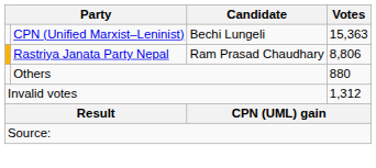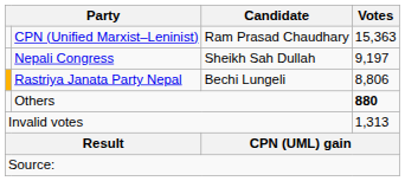CPN (Unified Marxist–Leninist) | Candidate: Bechi Lungeli -> Ram Prasad Chaudhary
+ row: Nepali Congress | Sheikh Sah Dullah | 9,197
Rastriya Janata Party Nepal | Candidate: Ram Prasad Chaudhary -> Bechi Lungeli
Others | Votes: normal -> bold
Invalid votes | Votes: 1,312 -> 1,313
